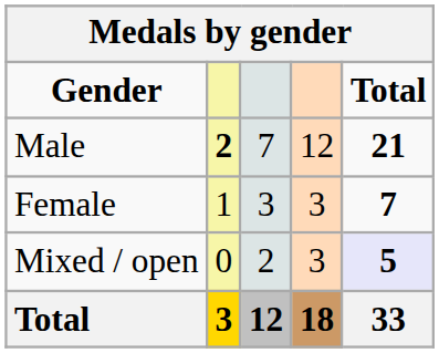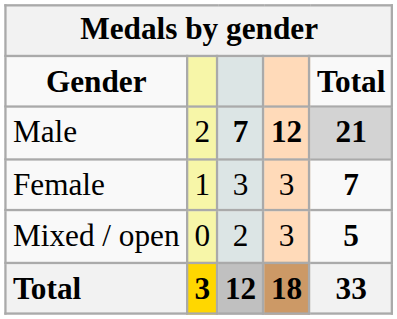Male | column 2: bold -> normal
Male | column 3: normal -> bold
Male | column 4: normal -> bold
Male | Total: no background -> lightgrey background
Mixed / open | Total: lavender background -> no background
